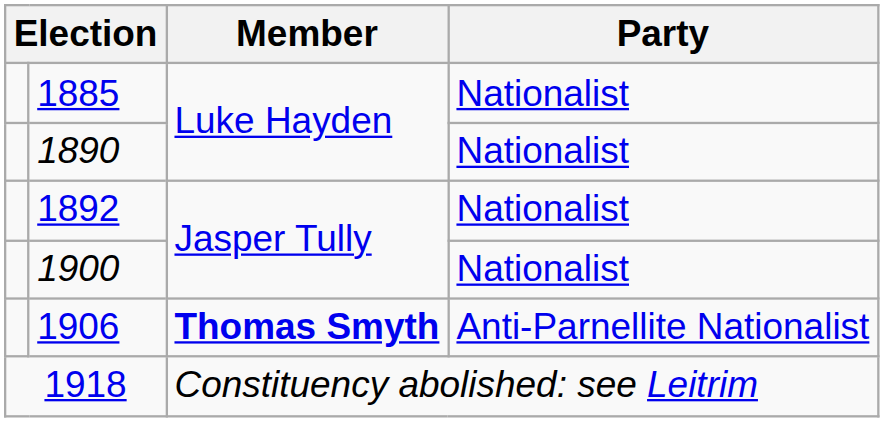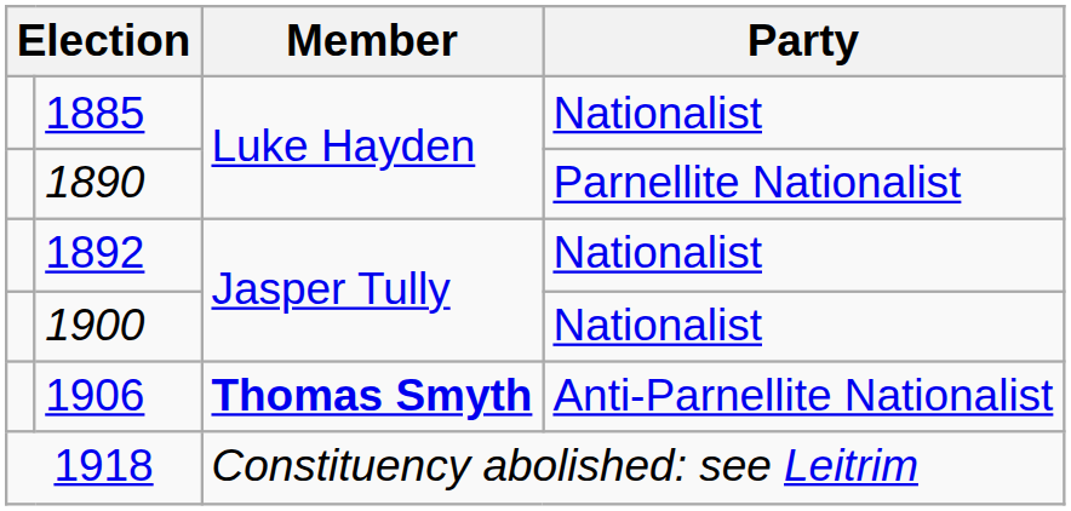1890 | Party: Nationalist -> Parnellite Nationalist
